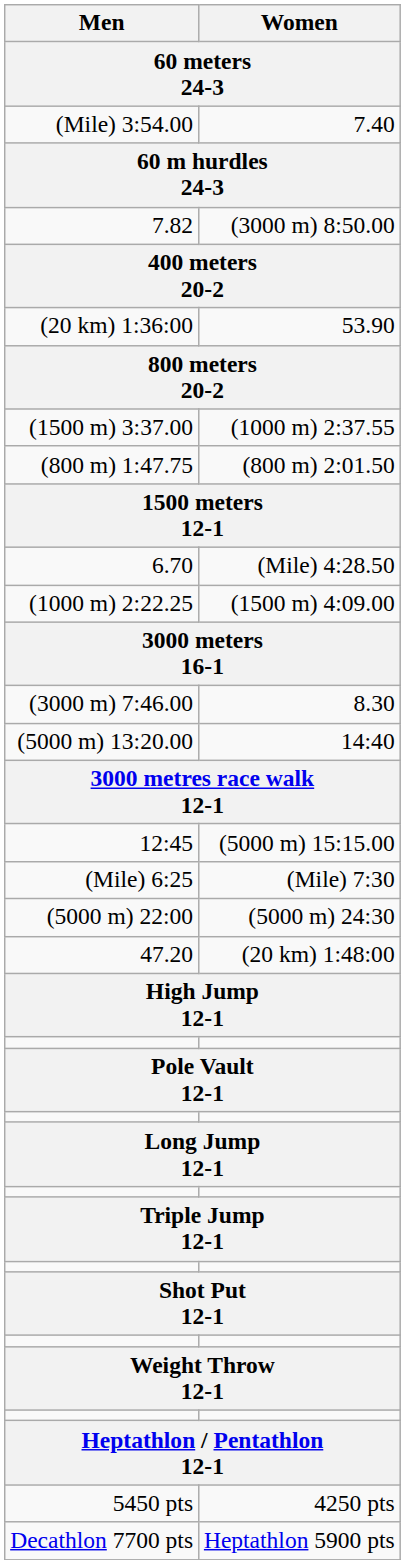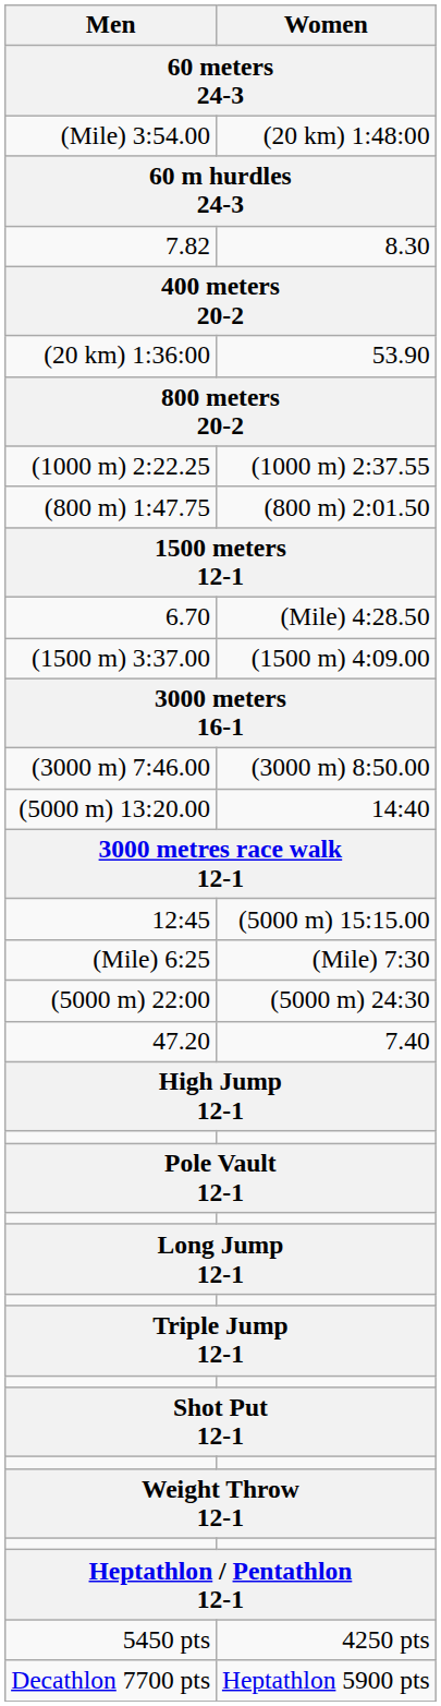row 3 | Women: 7.40 -> (20 km) 1:48:00
row 5 | Women: (3000 m) 8:50.00 -> 8.30
row 9 | Men: (1500 m) 3:37.00 -> (1000 m) 2:22.25
row 13 | Men: (1000 m) 2:22.25 -> (1500 m) 3:37.00
row 15 | Women: 8.30 -> (3000 m) 8:50.00
row 21 | Women: (20 km) 1:48:00 -> 7.40
